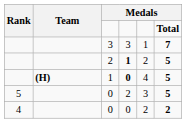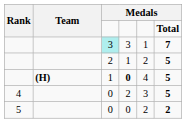row 3 | column 3: no background -> paleturquoise background
row 4 | column 4: bold -> normal
row 6 | Rank: 5 -> 4
row 7 | Rank: 4 -> 5
